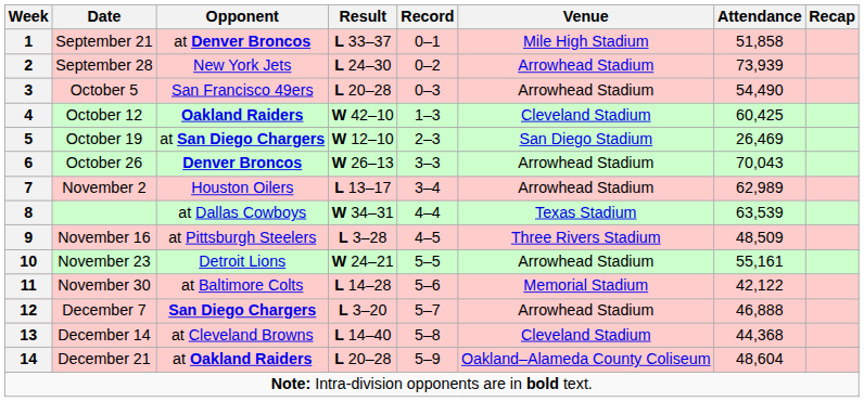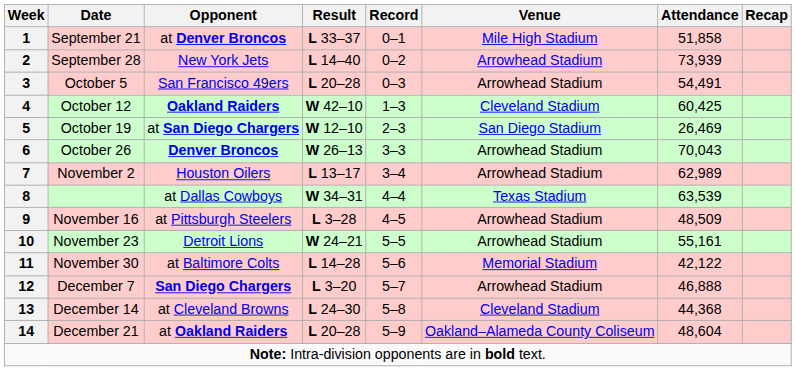2 | Result: L 24–30 -> L 14–40
3 | Attendance: 54,490 -> 54,491
9 | Venue: Three Rivers Stadium -> Arrowhead Stadium
13 | Result: L 14–40 -> L 24–30
